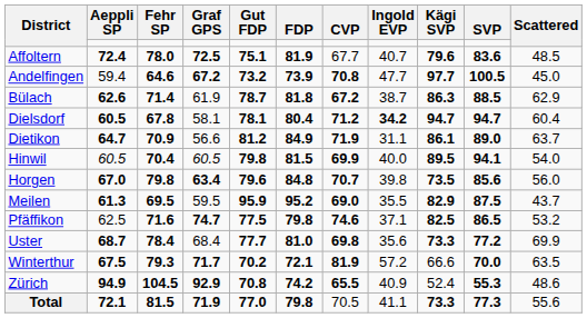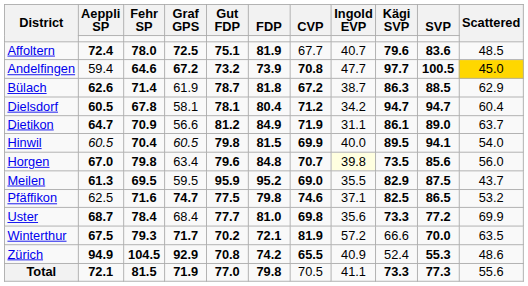Andelfingen | Scattered: no background -> gold background
Dielsdorf | Ingold EVP: bold -> normal
Horgen | Graf GPS: bold -> normal
Horgen | Ingold EVP: no background -> lightyellow background
